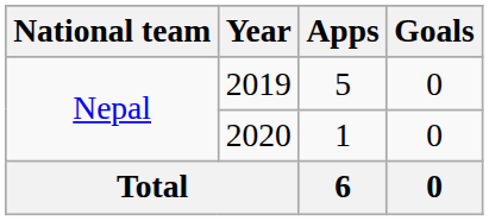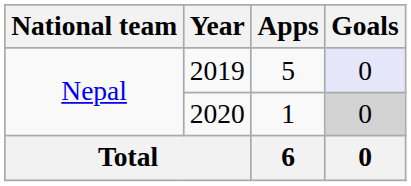2019 | Goals: no background -> lavender background
2020 | Goals: no background -> lightgrey background
